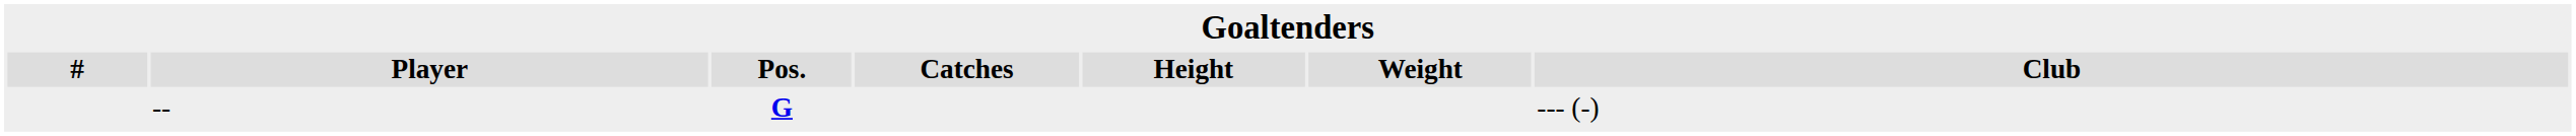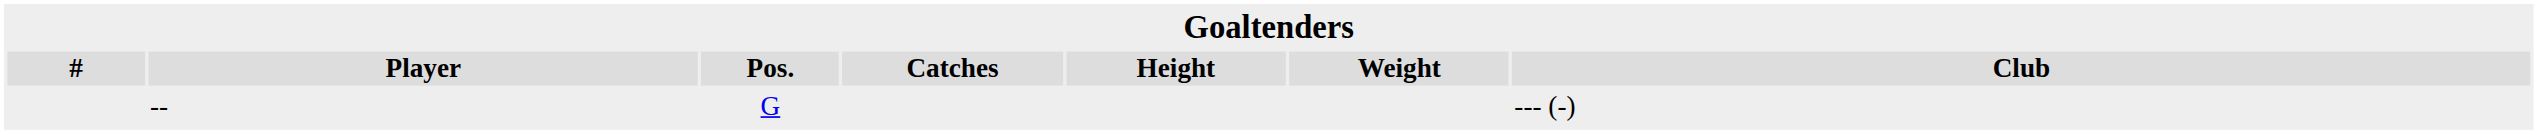row 3 | Pos.: bold -> normal
